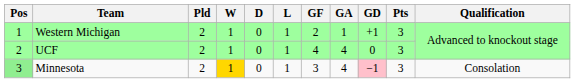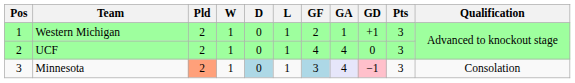Minnesota | Pos: lightgreen background -> no background
Minnesota | Pld: no background -> lightsalmon background
Minnesota | W: gold background -> no background
Minnesota | D: no background -> lightblue background
Minnesota | GF: no background -> lightblue background
Minnesota | GA: no background -> lavender background
